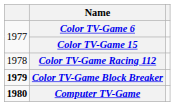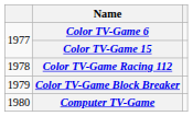Color TV-Game Block Breaker | column 1: bold -> normal
Computer TV-Game | column 1: bold -> normal
